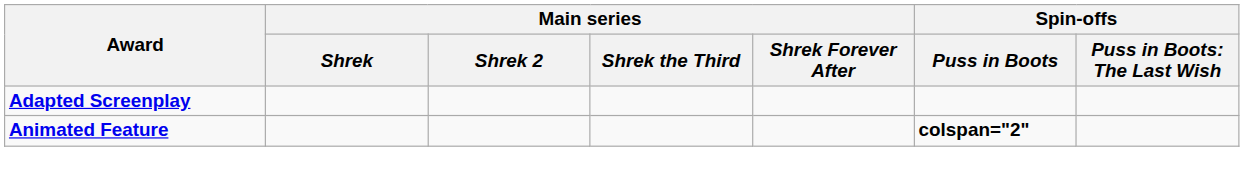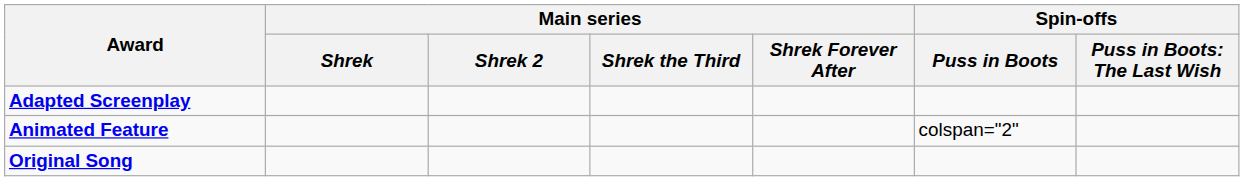Animated Feature | Spin-offs / Puss in Boots: bold -> normal
+ row: Original Song
